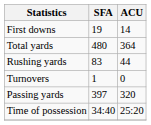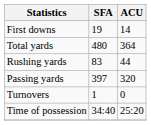rows swapped: Passing yards <-> Turnovers
